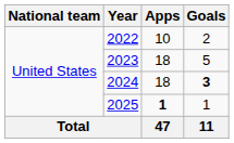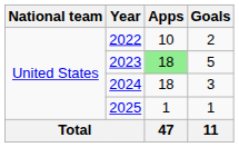2023 | Apps: no background -> lightgreen background
2024 | Goals: bold -> normal
2025 | Apps: bold -> normal
